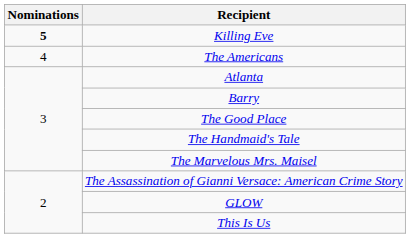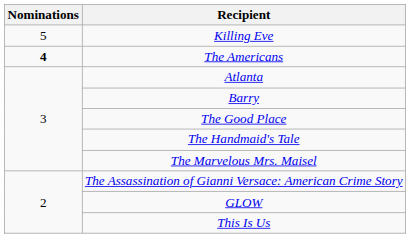Killing Eve | Nominations: bold -> normal
The Americans | Nominations: normal -> bold
